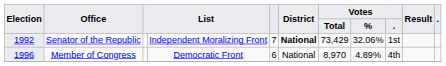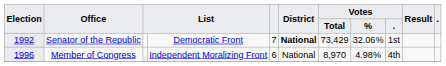Senator of the Republic | column 4: Independent Moralizing Front -> Democratic Front
Member of Congress | column 4: Democratic Front -> Independent Moralizing Front
Member of Congress | Votes / %: 4.89% -> 4.98%
